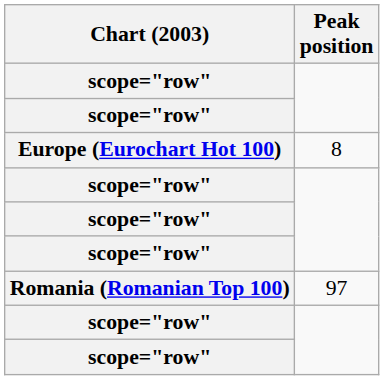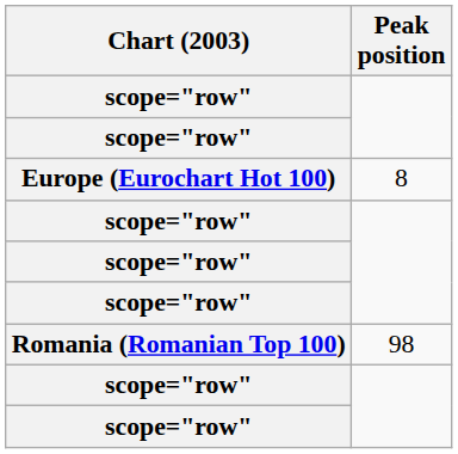Romania (Romanian Top 100) | Peak position: 97 -> 98
